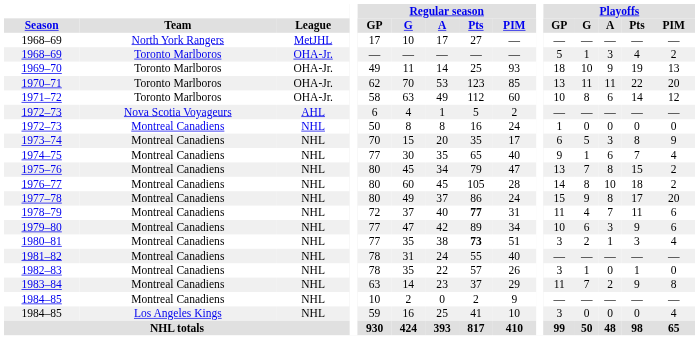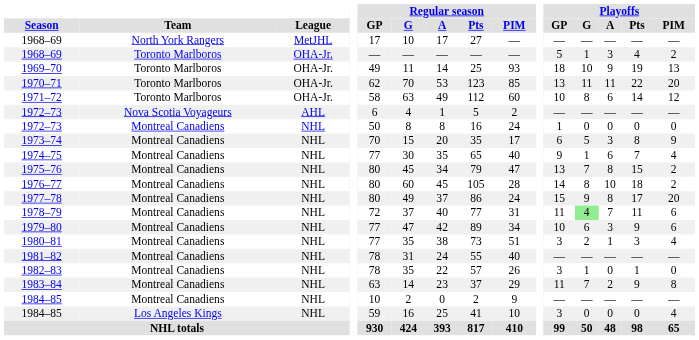1978–79 | Regular season / Pts: bold -> normal
1978–79 | Playoffs / G: no background -> lightgreen background
1980–81 | Regular season / Pts: bold -> normal
